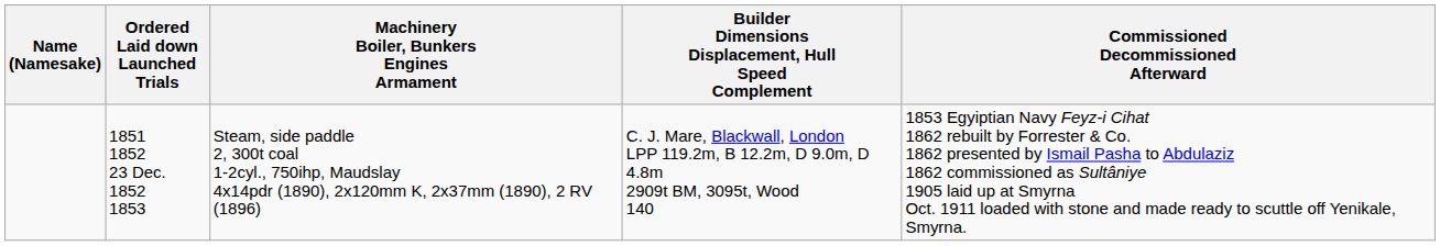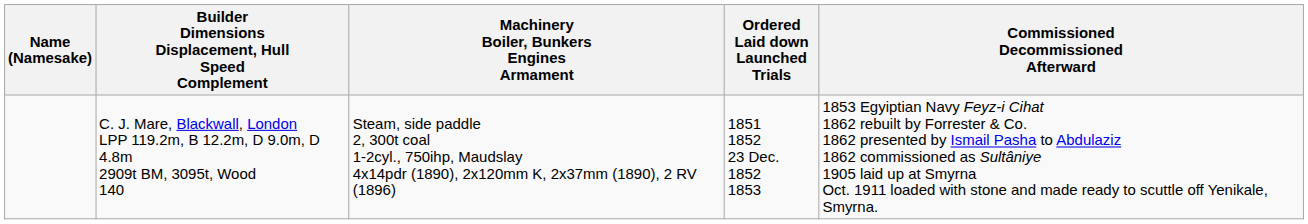columns swapped: Builder Dimensions Displacement, Hull Speed Complement <-> Ordered Laid down Launched Trials
